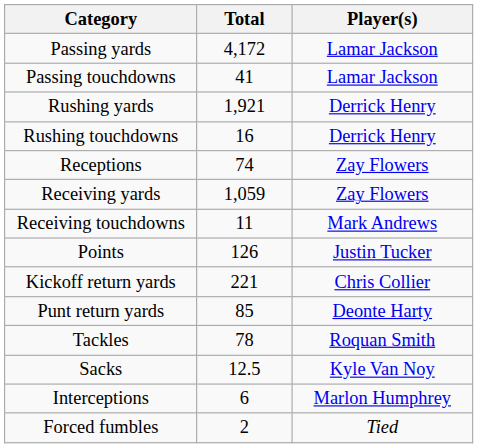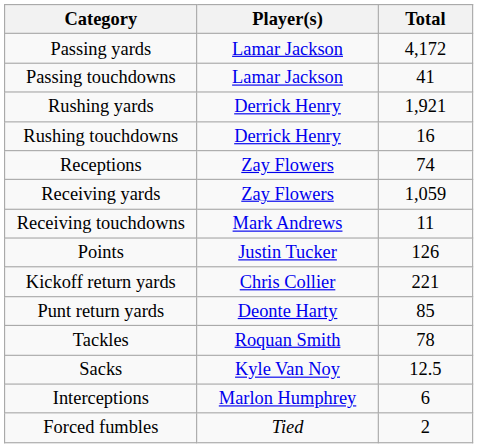columns swapped: Player(s) <-> Total
